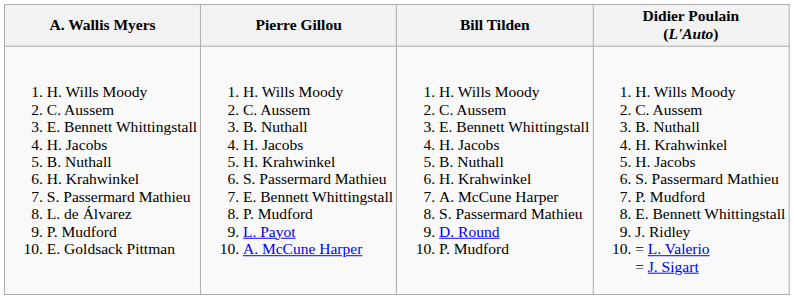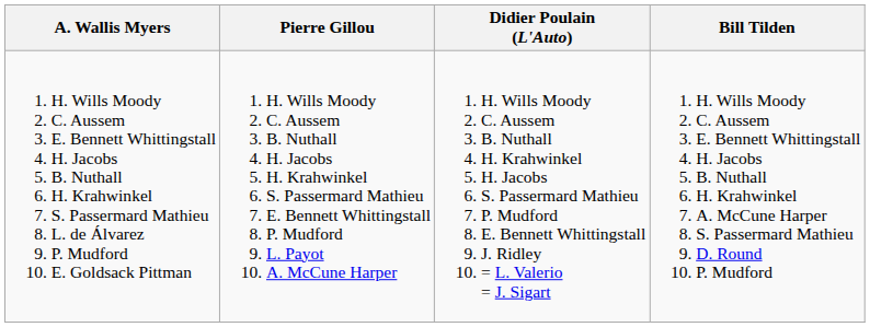columns swapped: Didier Poulain (L'Auto) <-> Bill Tilden
